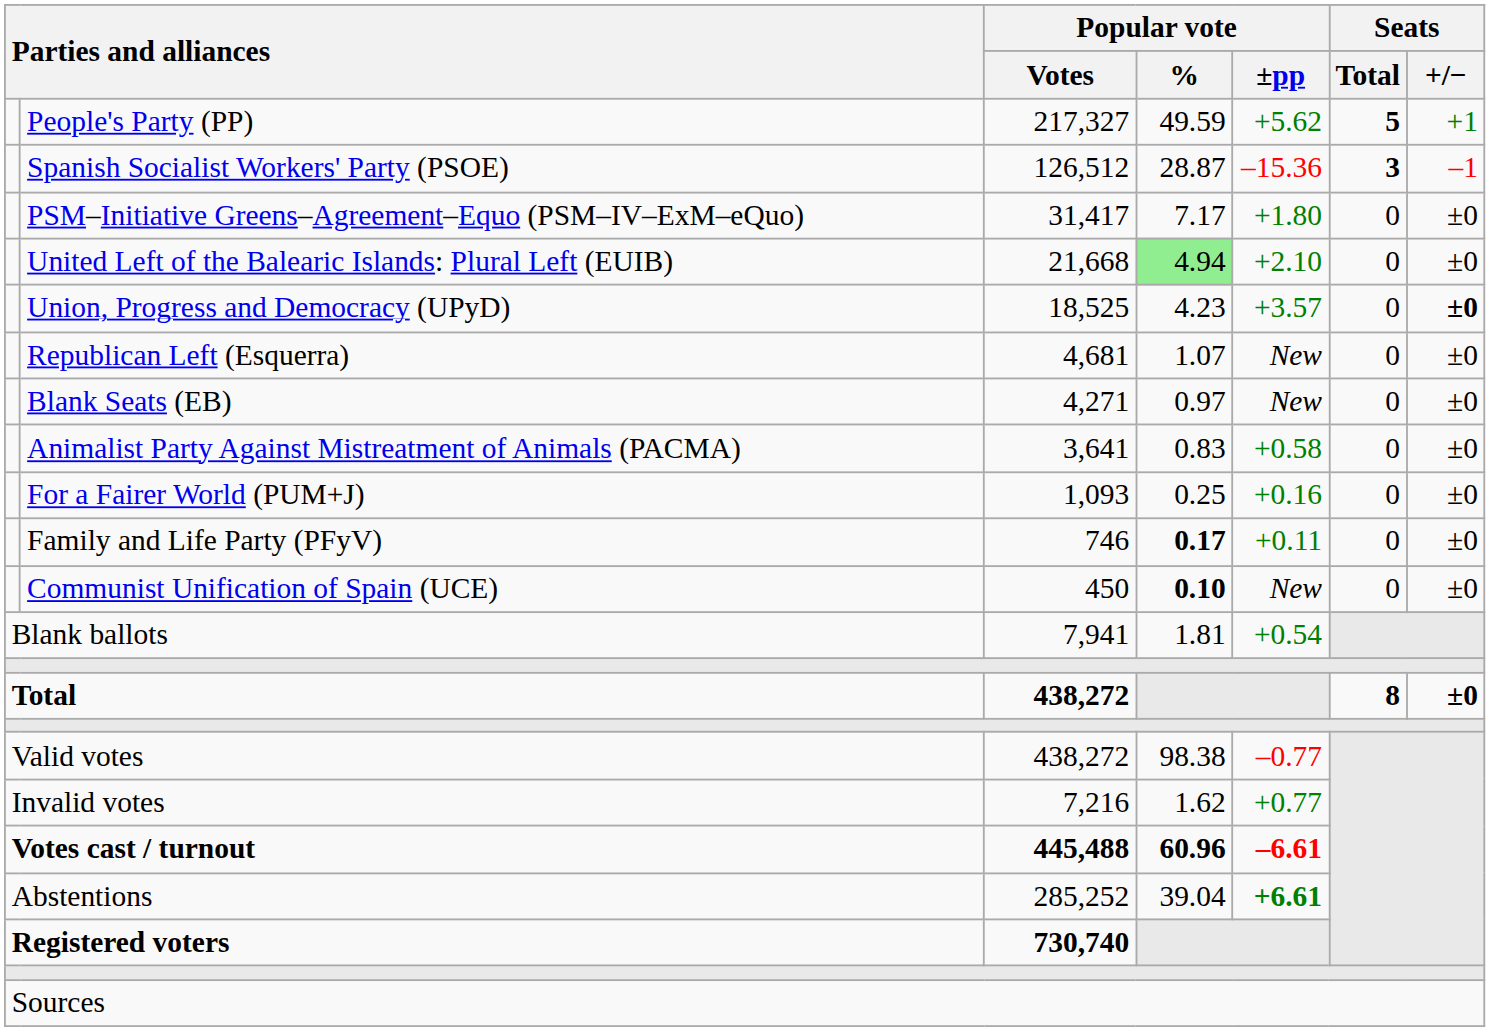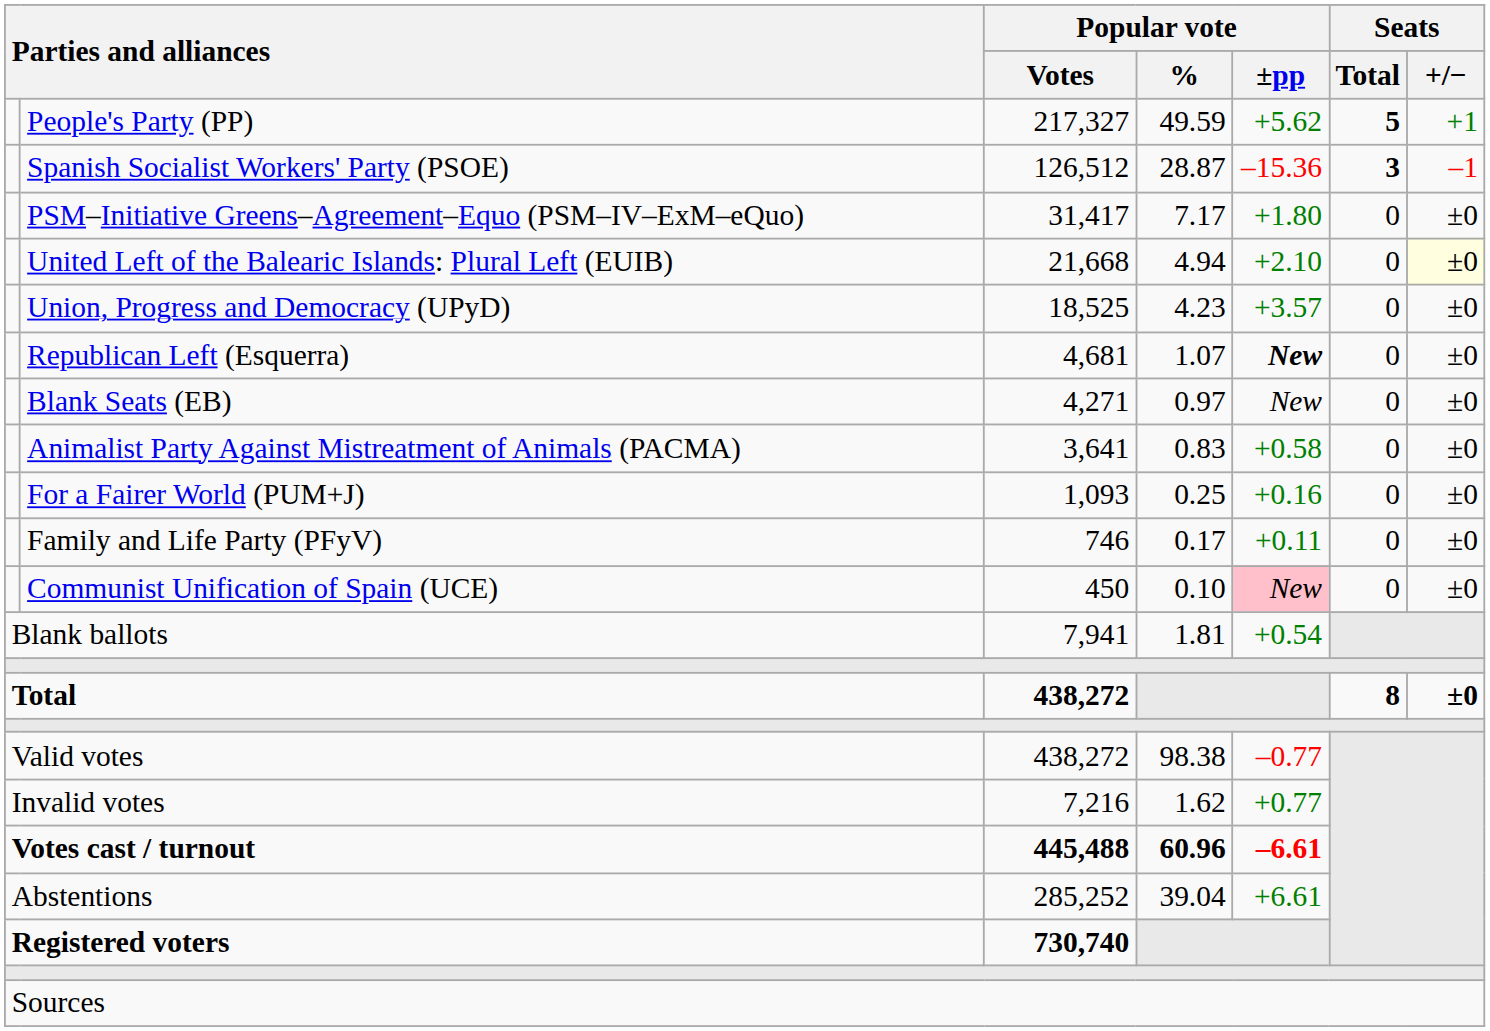United Left of the Balearic Islands: Plural Left (EUIB) | Popular vote / %: lightgreen background -> no background
United Left of the Balearic Islands: Plural Left (EUIB) | Seats / +/−: no background -> lightyellow background
Union, Progress and Democracy (UPyD) | Seats / +/−: bold -> normal
Republican Left (Esquerra) | Popular vote / ±pp: normal -> bold
Family and Life Party (PFyV) | Popular vote / %: bold -> normal
Communist Unification of Spain (UCE) | Popular vote / %: bold -> normal
Communist Unification of Spain (UCE) | Popular vote / ±pp: no background -> pink background
Abstentions | Popular vote / ±pp: bold -> normal
